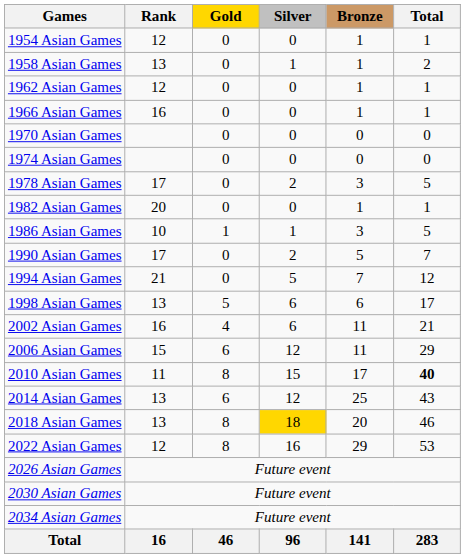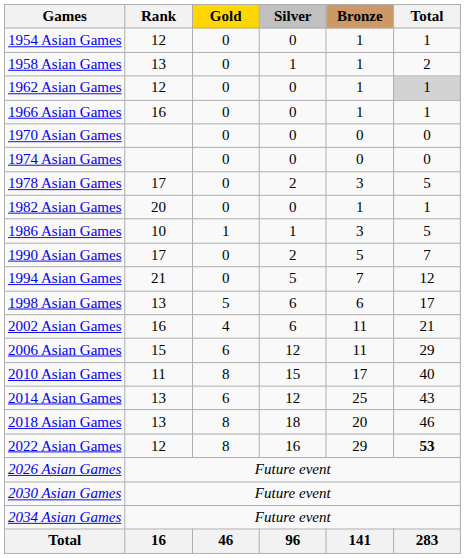1962 Asian Games | Total: no background -> lightgrey background
2010 Asian Games | Total: bold -> normal
2018 Asian Games | Silver: gold background -> no background
2022 Asian Games | Total: normal -> bold
